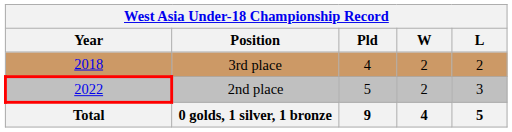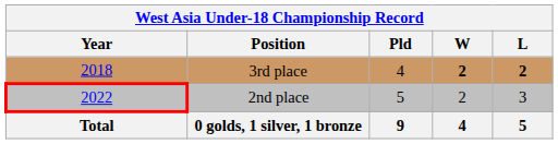3rd place | W: normal -> bold
3rd place | L: normal -> bold
